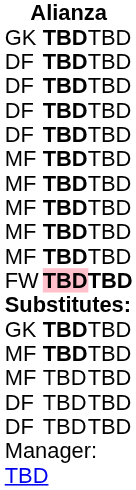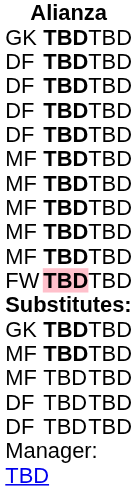FW | column 3: bold -> normal
